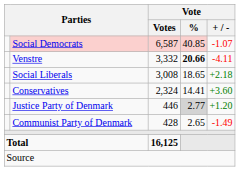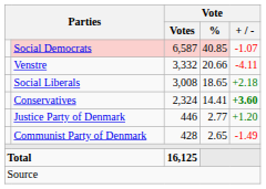Venstre | Vote / %: bold -> normal
Conservatives | Vote / + / -: normal -> bold
Justice Party of Denmark | Vote / %: lightgrey background -> no background
